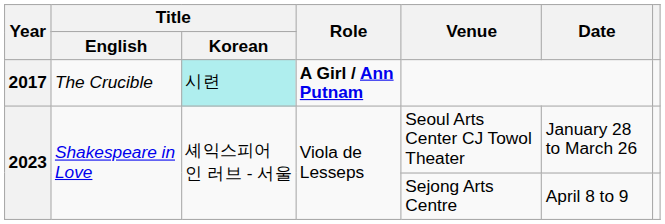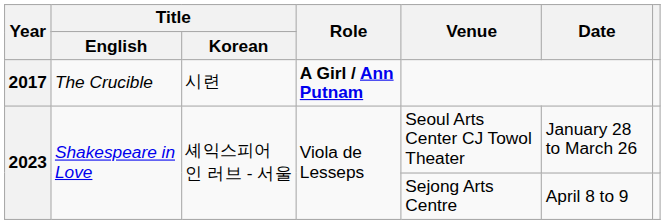2017 | Title / Korean: paleturquoise background -> no background
